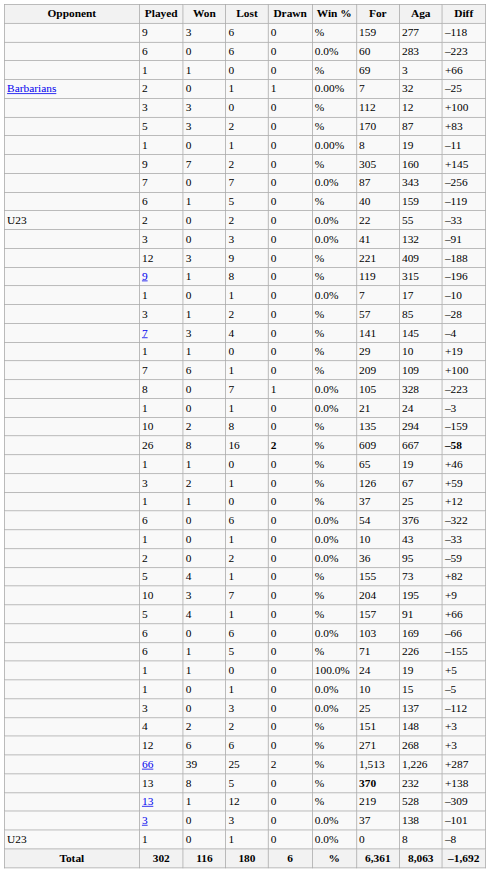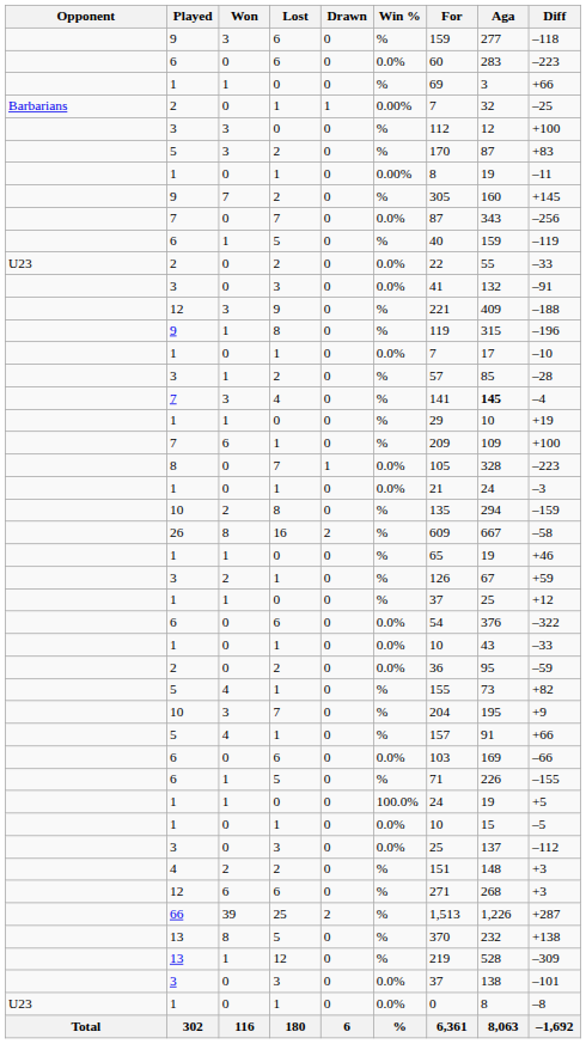7 / 4 | Aga: normal -> bold
26 | Drawn: bold -> normal
26 | Diff: bold -> normal
13 / 5 | For: bold -> normal
